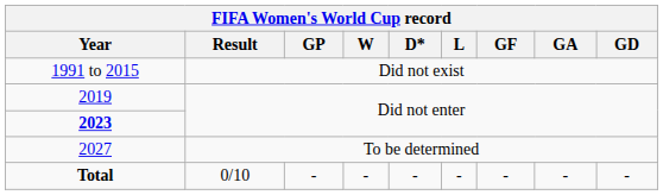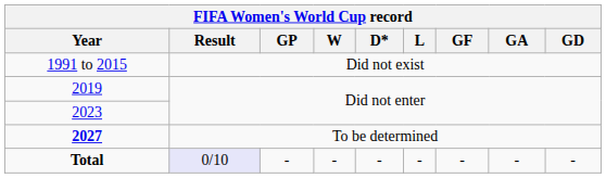2023 | Year: bold -> normal
2027 | Year: normal -> bold
Total | Result: no background -> lavender background
